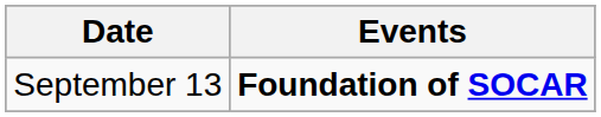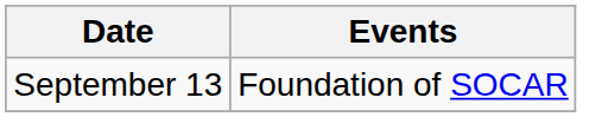September 13 | Events: bold -> normal
